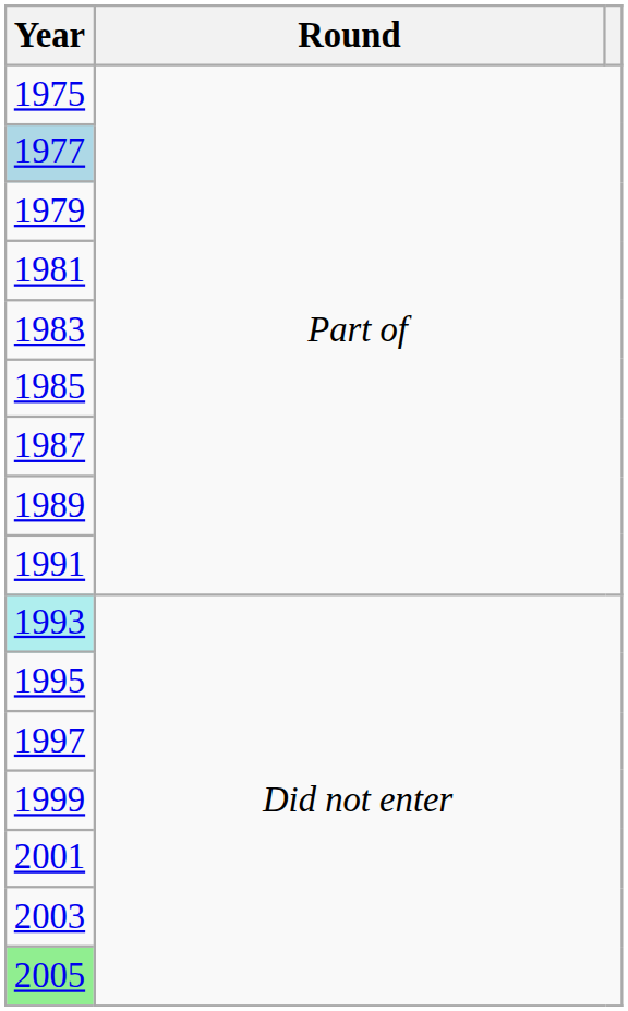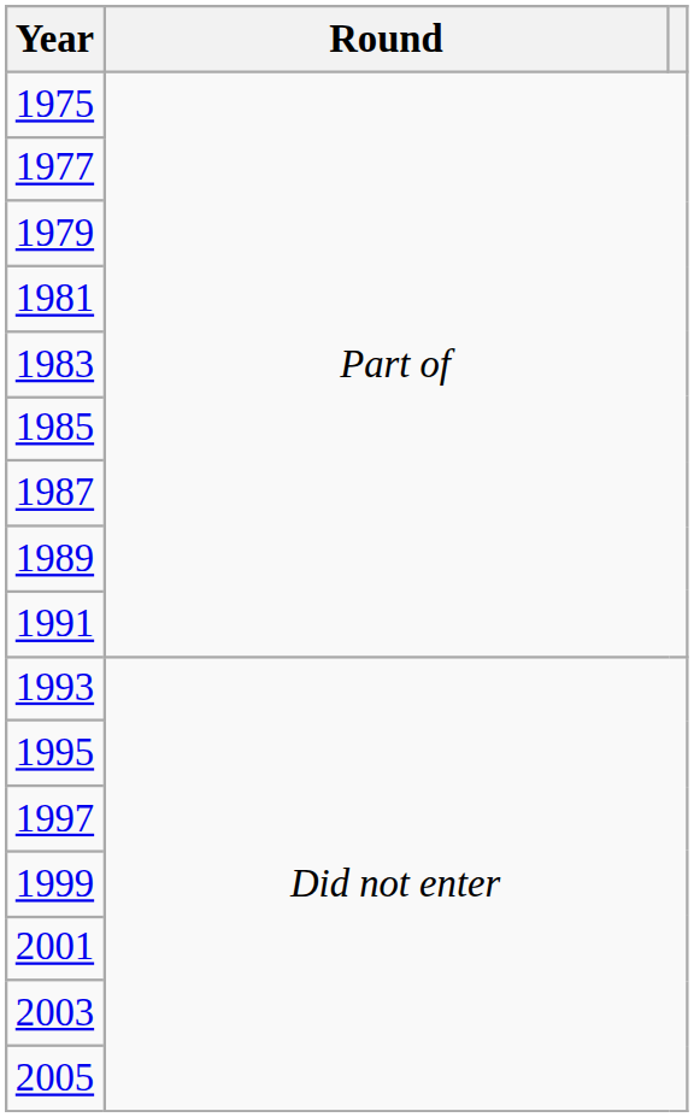1977 | Year: lightblue background -> no background
1993 | Year: paleturquoise background -> no background
2005 | Year: lightgreen background -> no background
